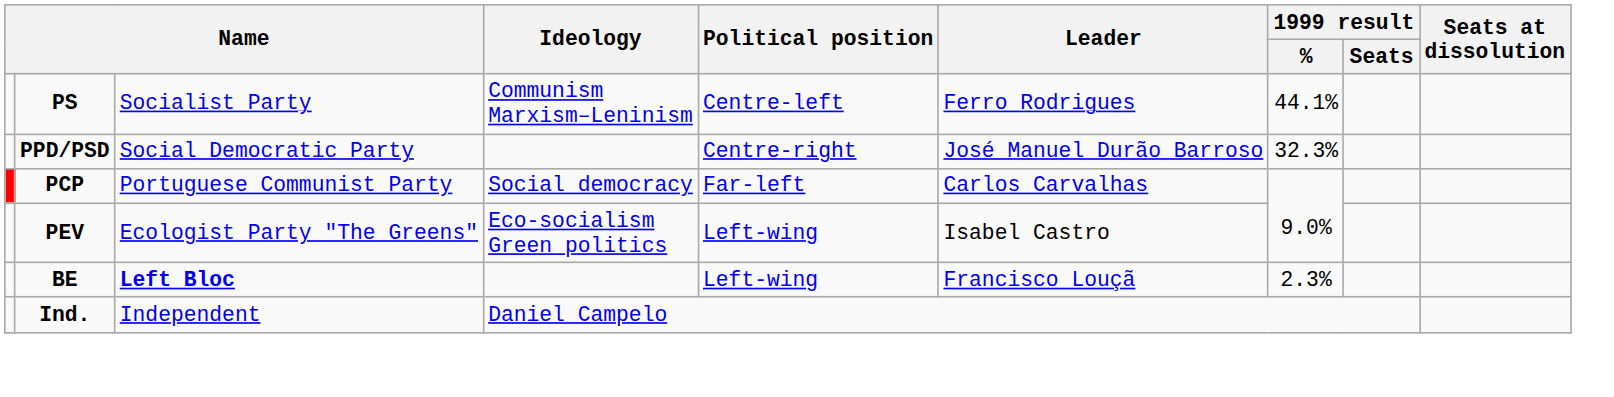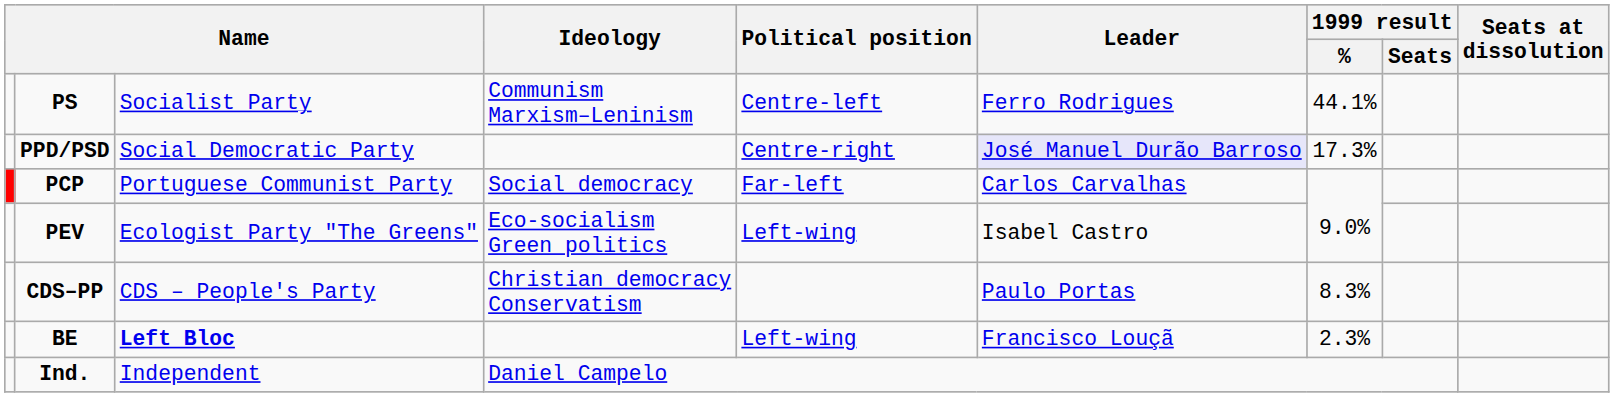PPD/PSD | Leader: no background -> lavender background
PPD/PSD | 1999 result / %: 32.3% -> 17.3%
+ row: CDS–PP | CDS – People's Party | Christian democracy Conservatism | Paulo Portas | 8.3%
